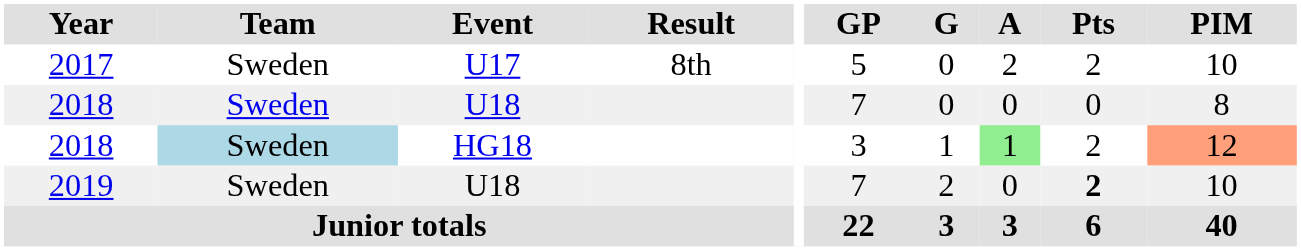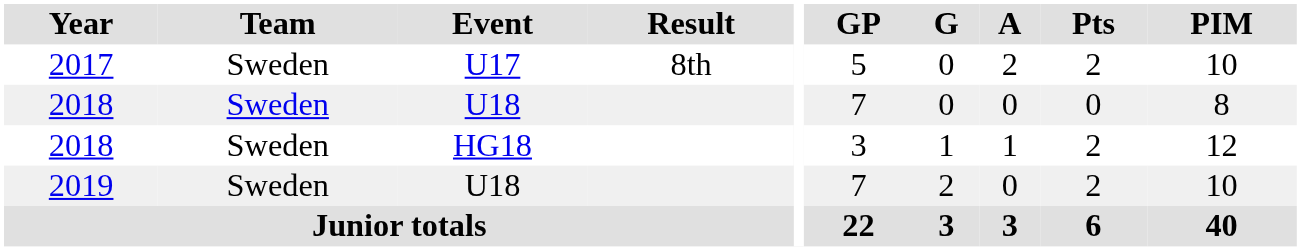2018 / HG18 | Team: lightblue background -> no background
2018 / HG18 | A: lightgreen background -> no background
2018 / HG18 | PIM: lightsalmon background -> no background
2019 | Pts: bold -> normal
